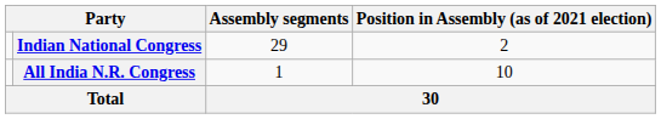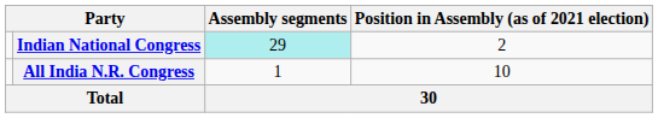Indian National Congress | Assembly segments: no background -> paleturquoise background
